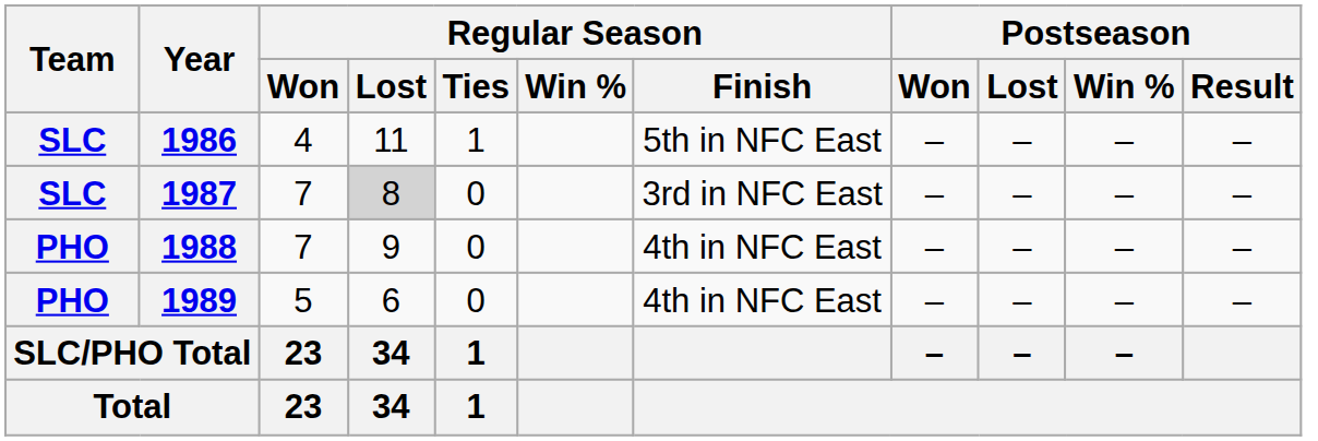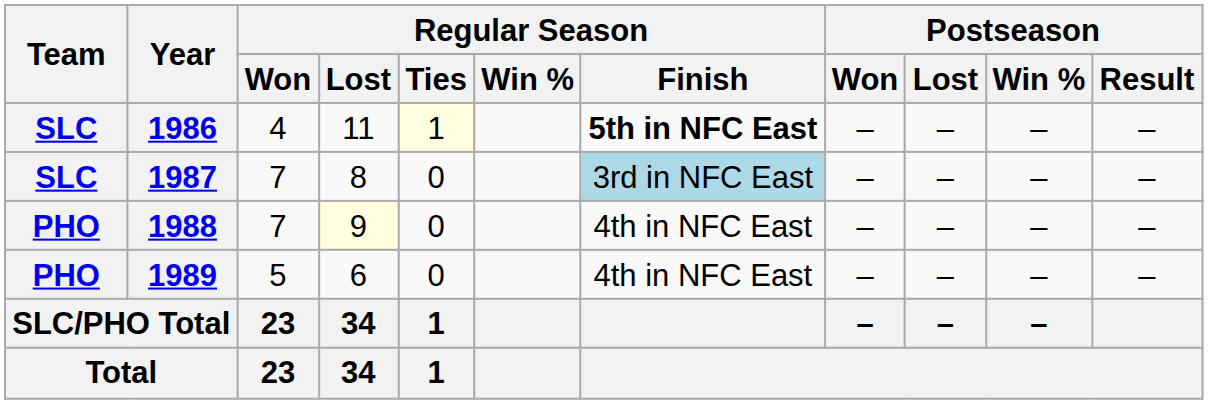1986 | Regular Season / Ties: no background -> lightyellow background
1986 | Regular Season / Finish: normal -> bold
1987 | Regular Season / Lost: lightgrey background -> no background
1987 | Regular Season / Finish: no background -> lightblue background
1988 | Regular Season / Lost: no background -> lightyellow background
